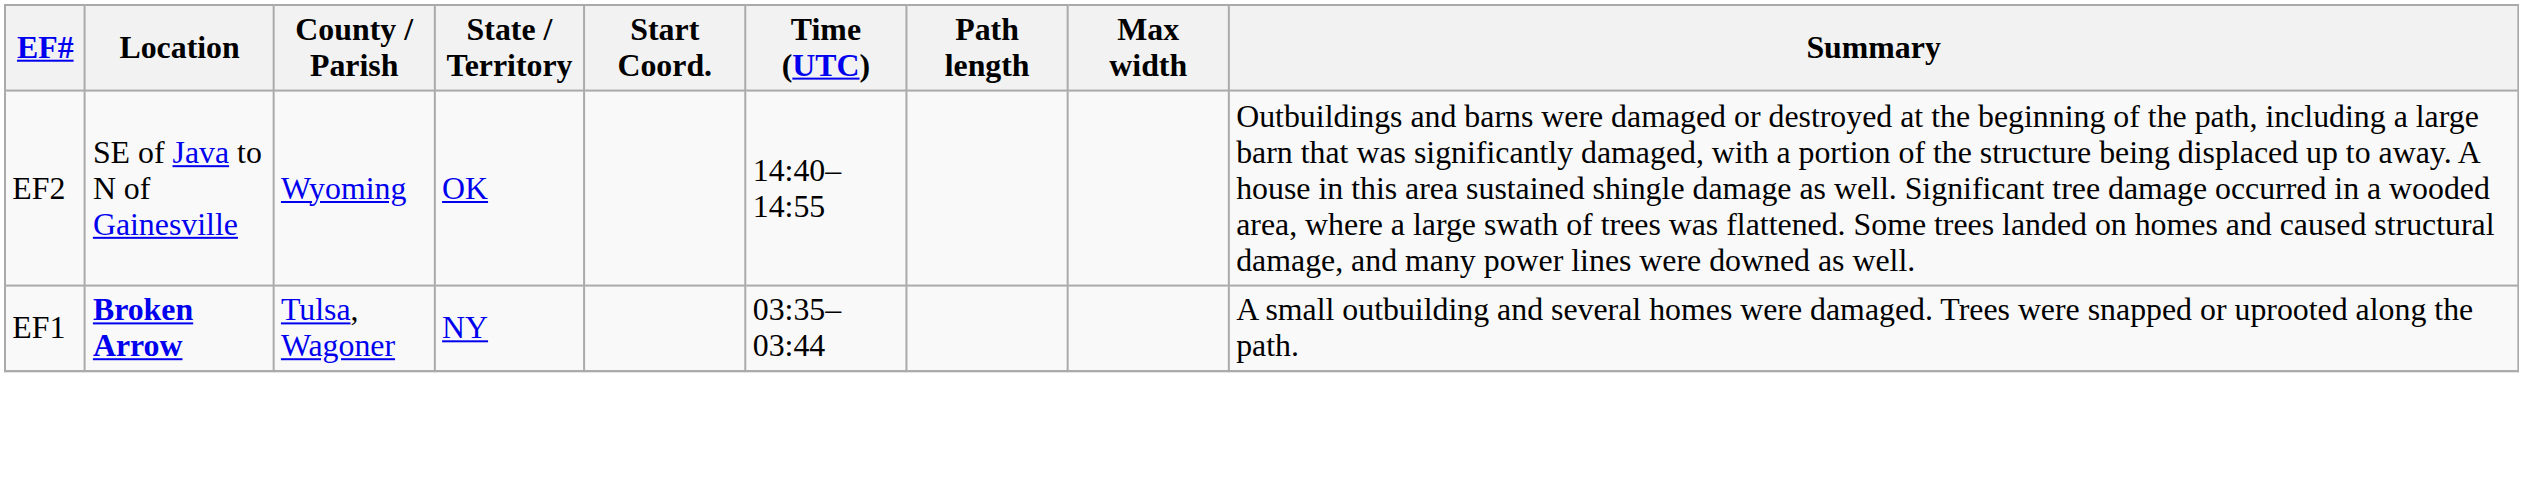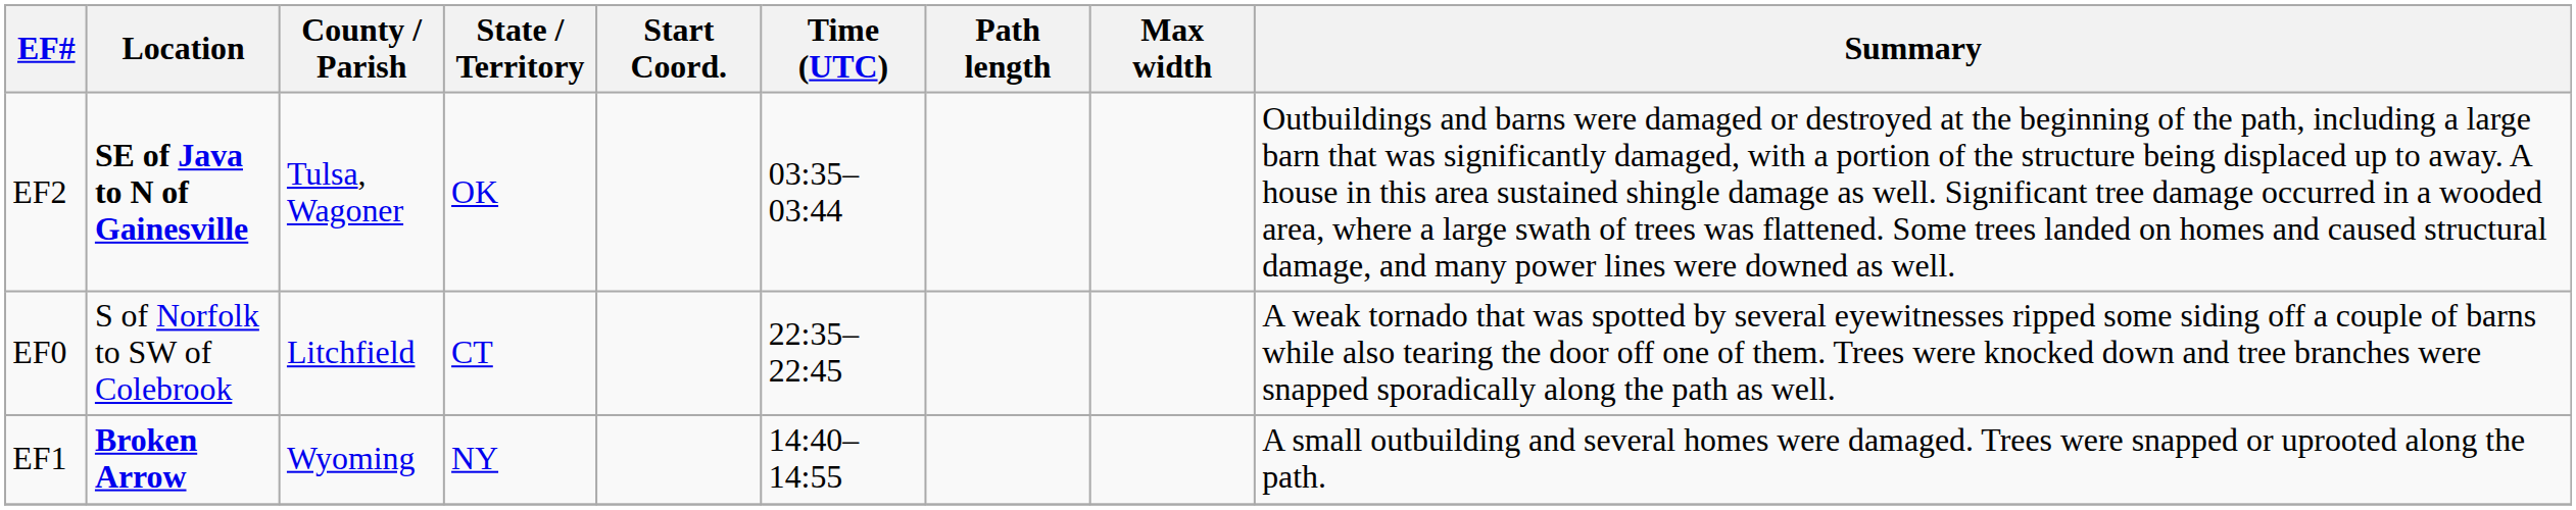EF2 | Location: normal -> bold
EF2 | County / Parish: Wyoming -> Tulsa, Wagoner
EF2 | Time (UTC): 14:40–14:55 -> 03:35–03:44
+ row: EF0 | S of Norfolk to SW of Colebrook | Litchfield | CT | 22:35–22:45 | A weak tornado that was spotted by several eyewitnesses ripped some siding off a couple of barns while also tearing the door off one of them. Trees were knocked down and tree branches were snapped sporadically along the path as well.
EF1 | County / Parish: Tulsa, Wagoner -> Wyoming
EF1 | Time (UTC): 03:35–03:44 -> 14:40–14:55
